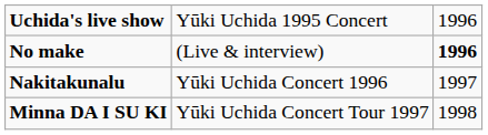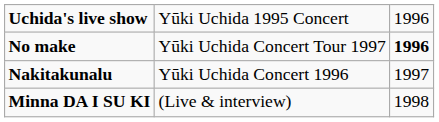No make | column 2: (Live & interview) -> Yūki Uchida Concert Tour 1997
Minna DA I SU KI | column 2: Yūki Uchida Concert Tour 1997 -> (Live & interview)
